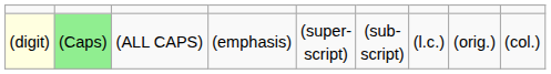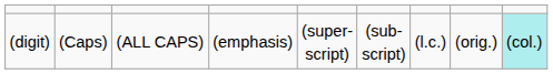row 2 | column 1: lightyellow background -> no background
row 2 | column 2: lightgreen background -> no background
row 2 | column 9: no background -> paleturquoise background
